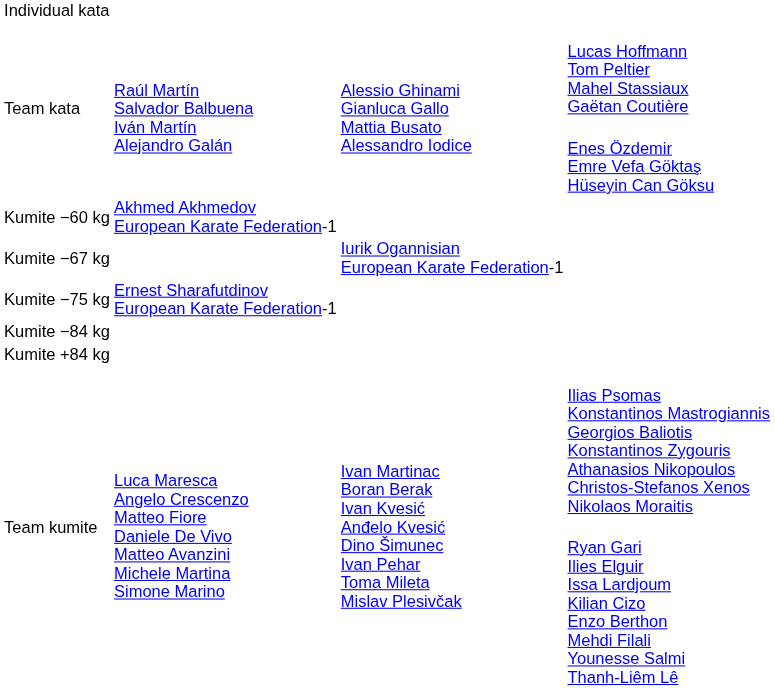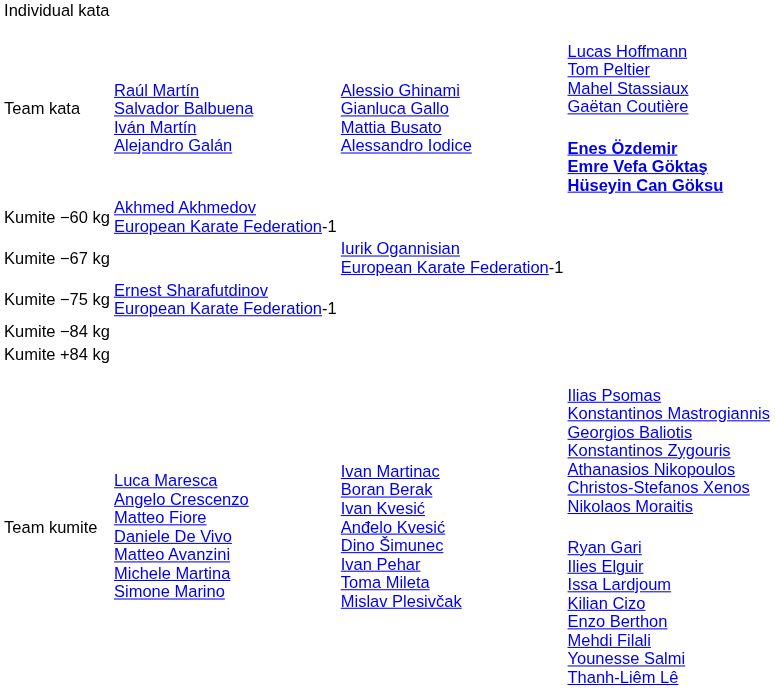Team kata / Enes Özdemir Emre Vefa Göktaş Hüseyin Can Göksu | column 4: normal -> bold
